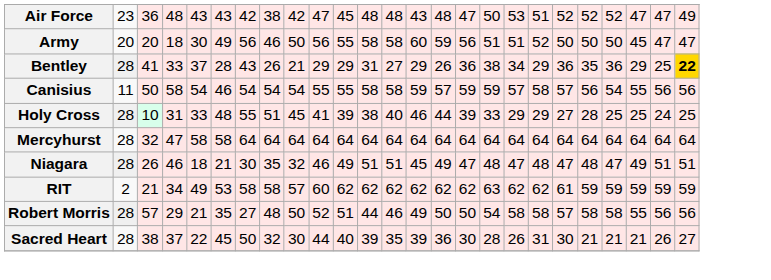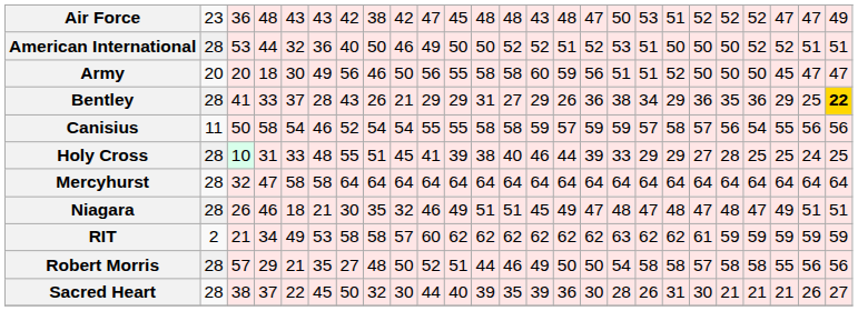+ row: American International | 28 | 53 | 44 | 32 | 36 | 40 | 50 | 46 | 49 | 50 | 50 | 52 | 52 | 51 | 52 | 53 | 51 | 50 | 50 | 50 | 52 | 52 | 51 | 51
Canisius | column 7: 54 -> 52
